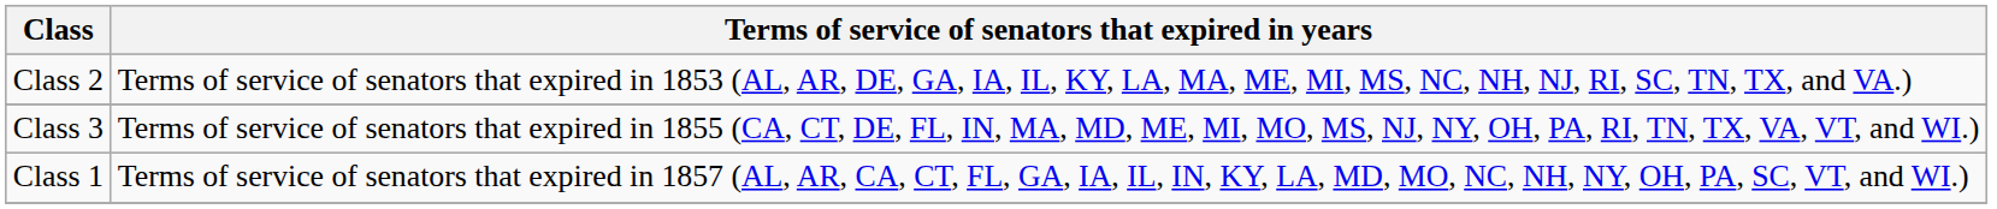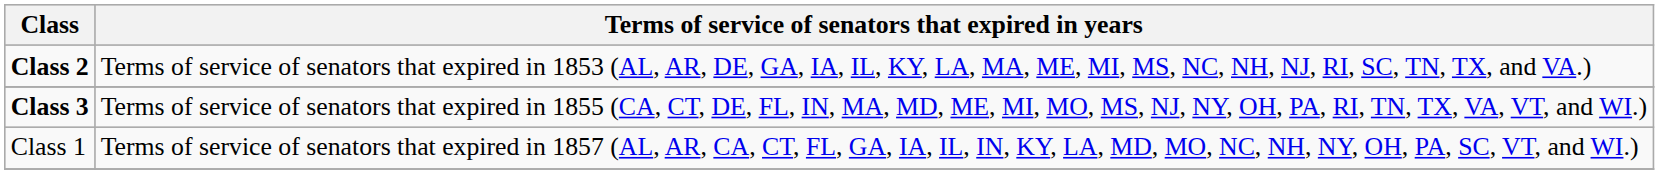Class 2 | Class: normal -> bold
Class 3 | Class: normal -> bold
